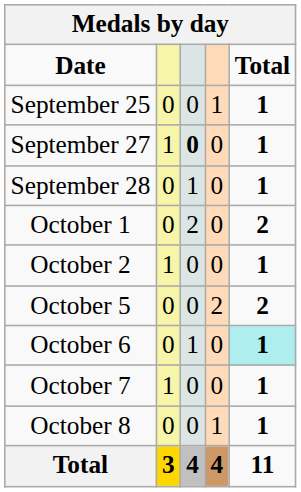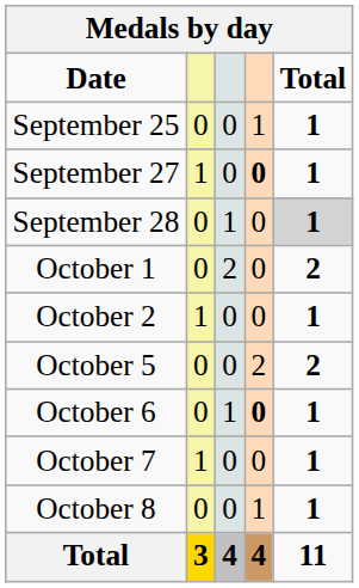September 27 | column 3: bold -> normal
September 27 | column 4: normal -> bold
September 28 | Total: no background -> lightgrey background
October 6 | column 4: normal -> bold
October 6 | Total: paleturquoise background -> no background
